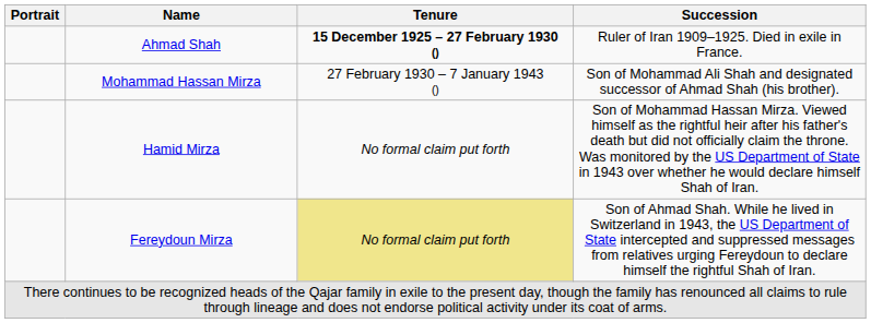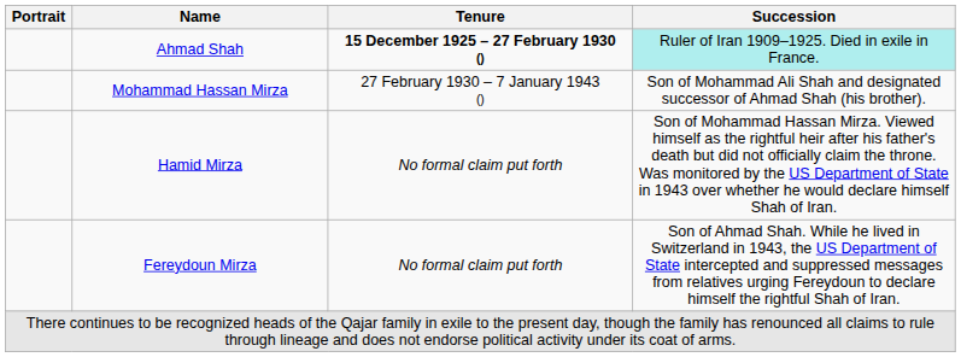Ahmad Shah | Succession: no background -> paleturquoise background
Fereydoun Mirza | Tenure: khaki background -> no background
